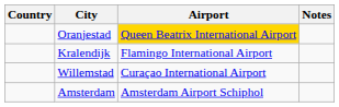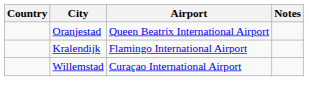Oranjestad | Airport: gold background -> no background
- row: Amsterdam | Amsterdam Airport Schiphol
